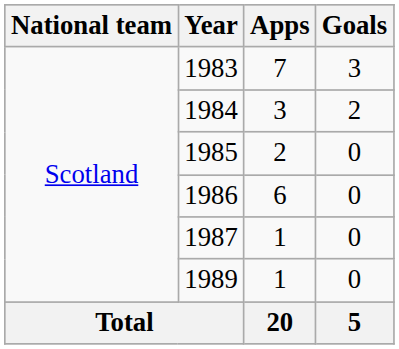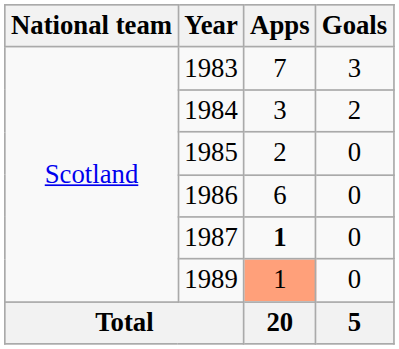1987 | Apps: normal -> bold
1989 | Apps: no background -> lightsalmon background
